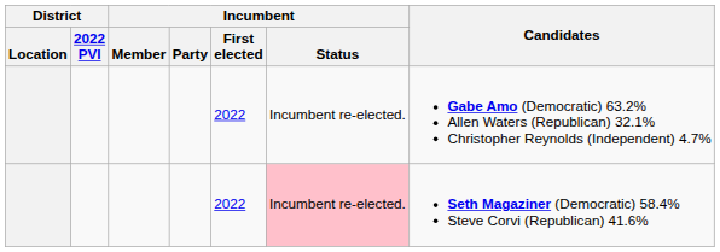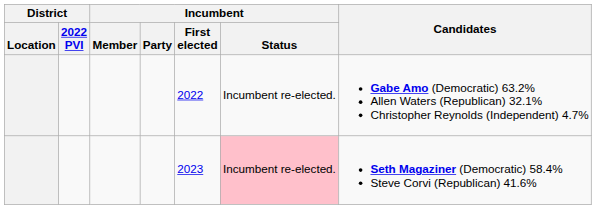row 4 | Incumbent / First elected: 2022 -> 2023
